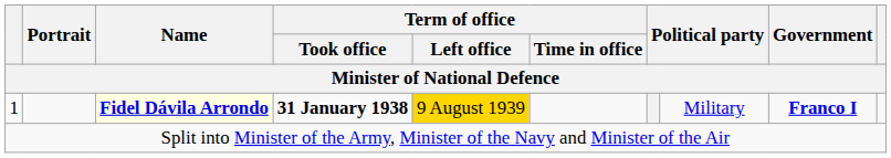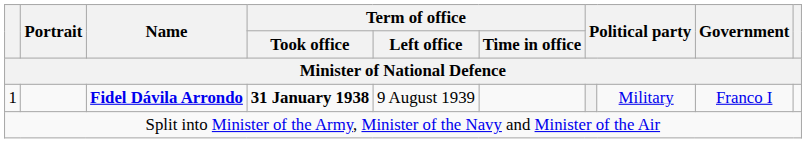1 | Name: lightyellow background -> no background
1 | Term of office / Left office: gold background -> no background
1 | Government: bold -> normal
